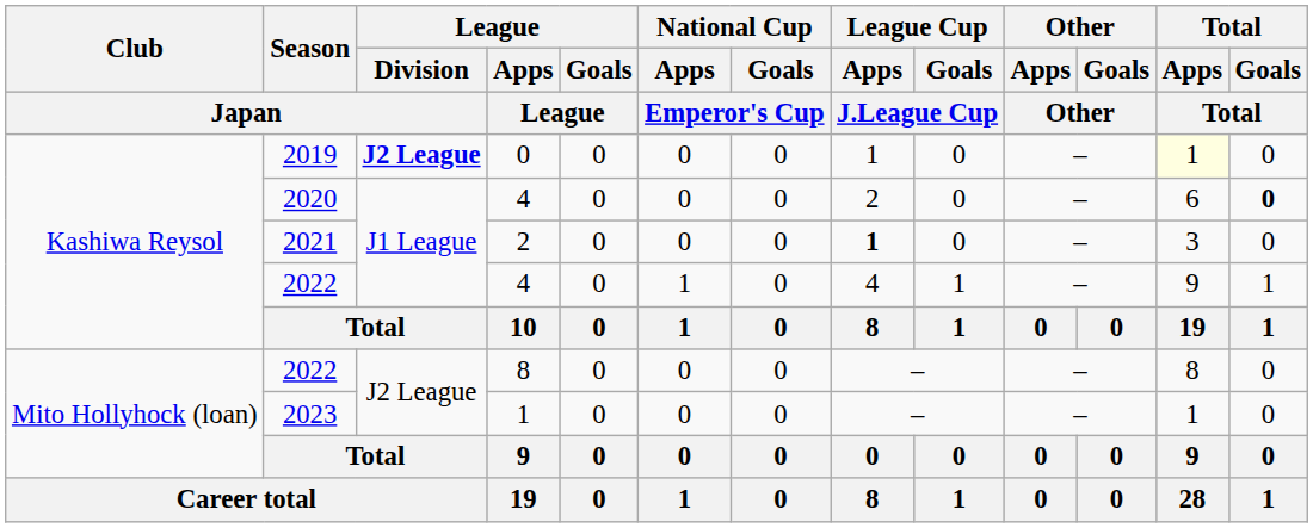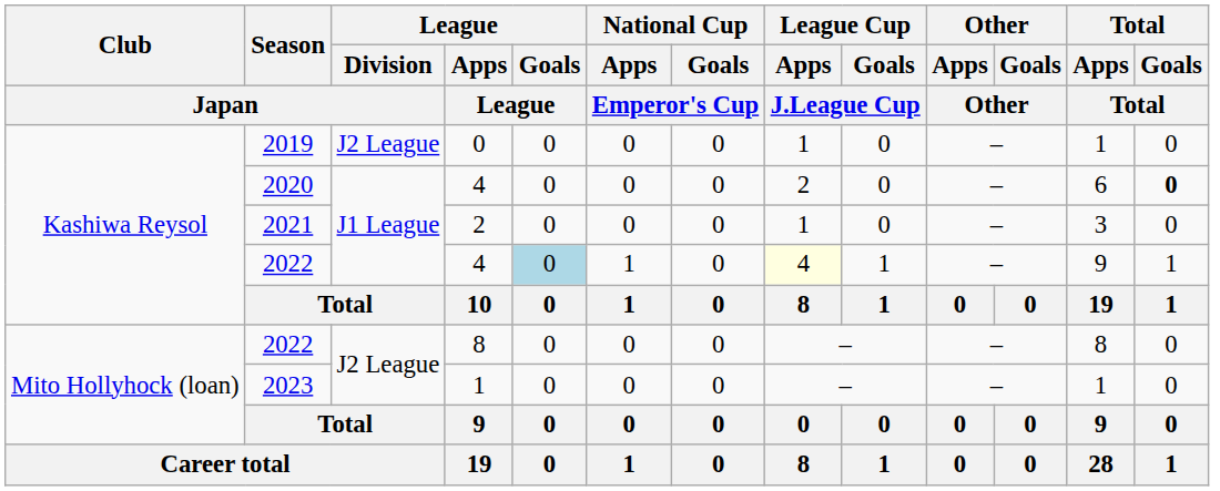2019 | League / Division / Japan: bold -> normal
2019 | Total / Apps / Total: lightyellow background -> no background
2021 | League Cup / Apps / J.League Cup: bold -> normal
2022 / 4 | League / Goals / League: no background -> lightblue background
2022 / 4 | League Cup / Apps / J.League Cup: no background -> lightyellow background
